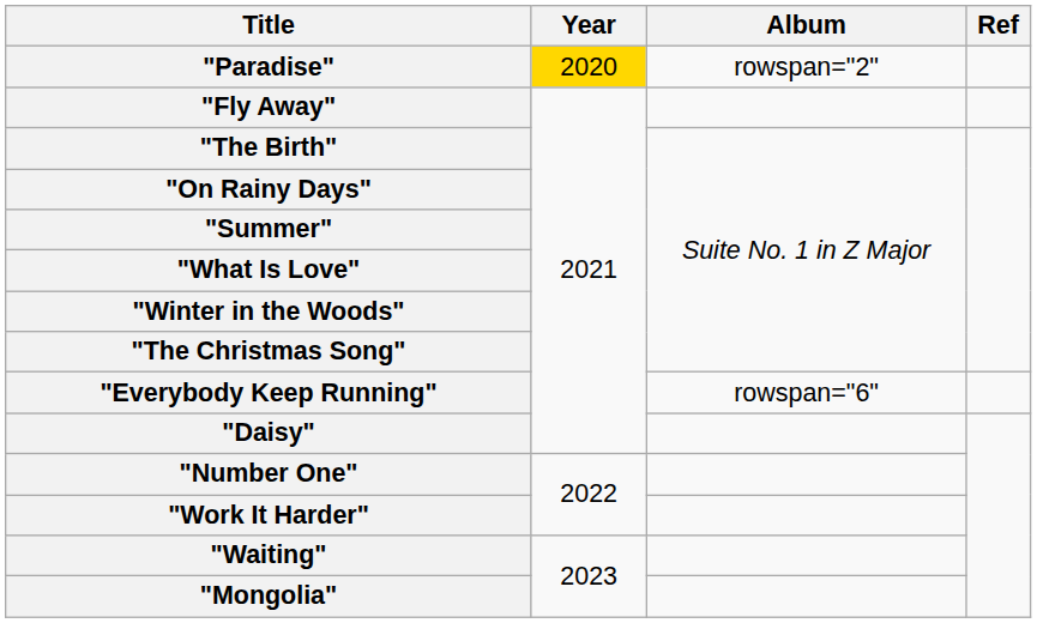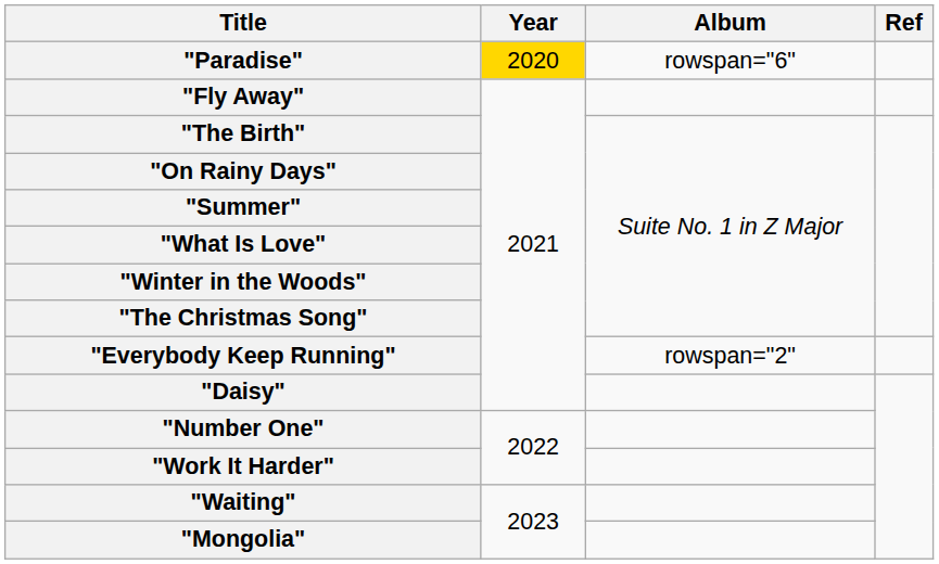"Paradise" | Album: rowspan="2" -> rowspan="6"
"Everybody Keep Running" | Album: rowspan="6" -> rowspan="2"
